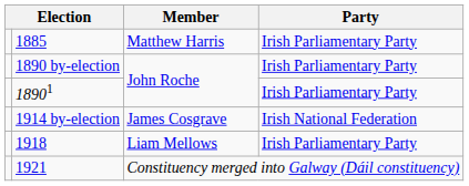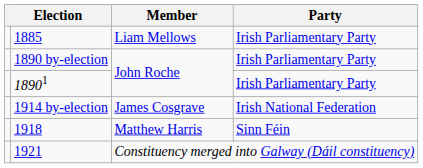1885 | Member: Matthew Harris -> Liam Mellows
1918 | Member: Liam Mellows -> Matthew Harris
1918 | Party: Irish Parliamentary Party -> Sinn Féin
